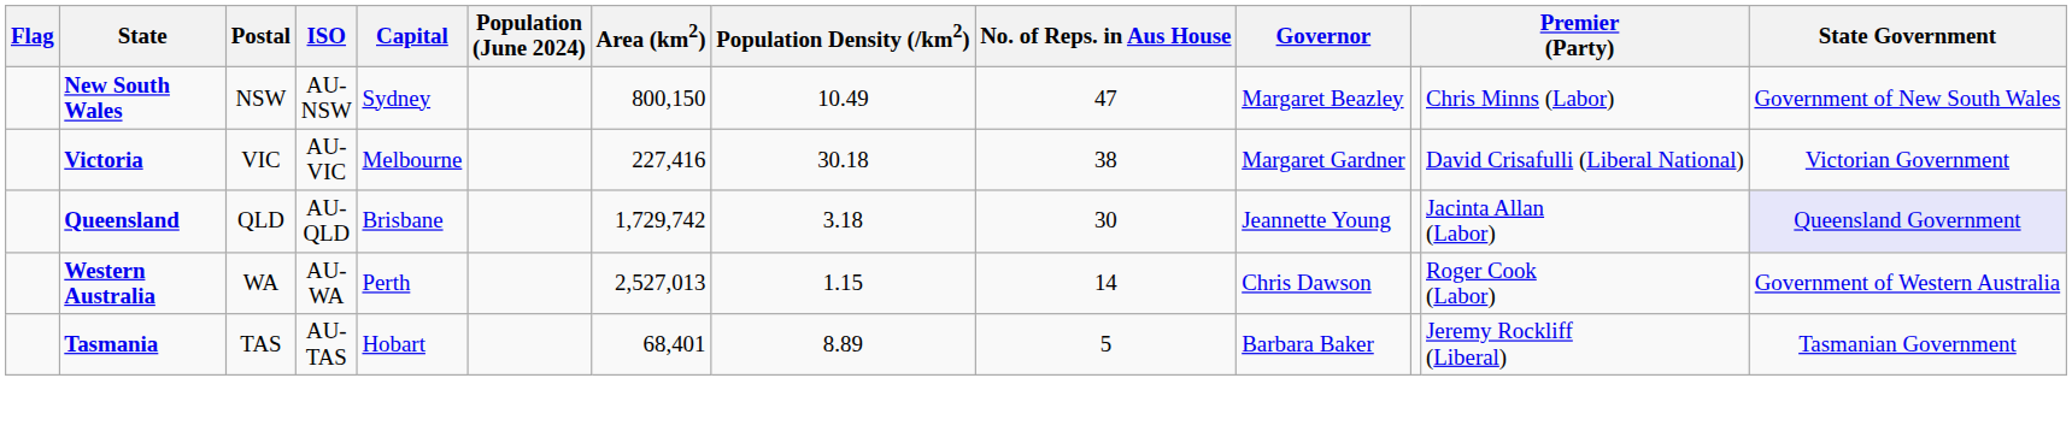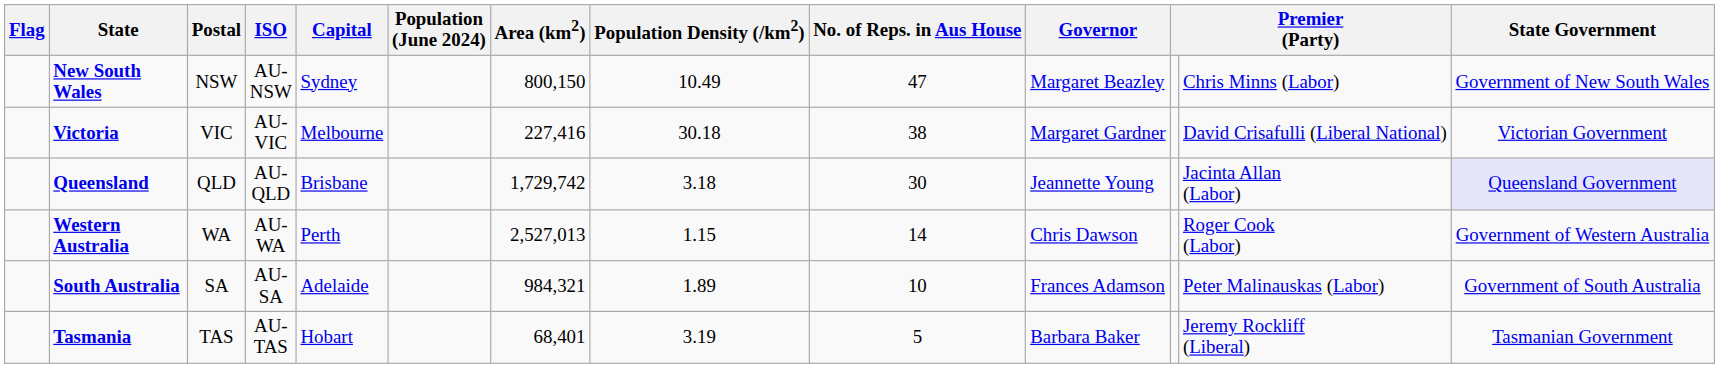+ row: South Australia | SA | AU-SA | Adelaide | 984,321 | 1.89 | 10 | Frances Adamson | Peter Malinauskas (Labor) | Government of South Australia
Tasmania | Population Density (/km2): 8.89 -> 3.19
